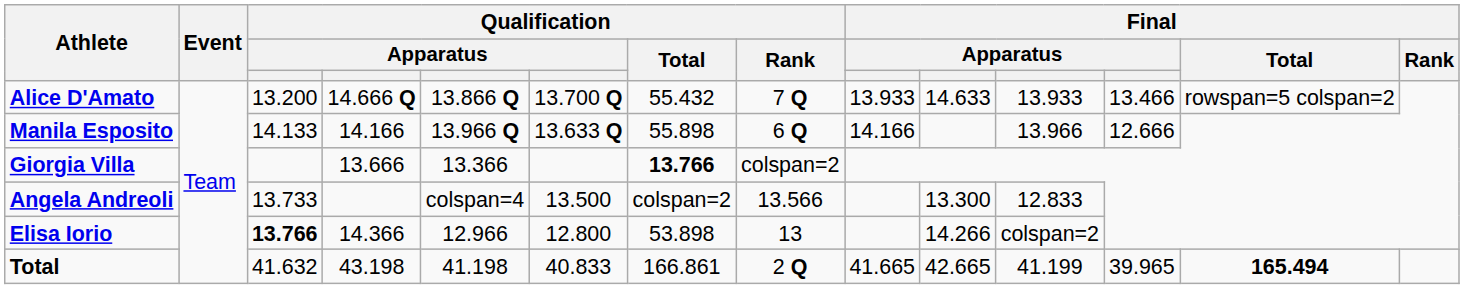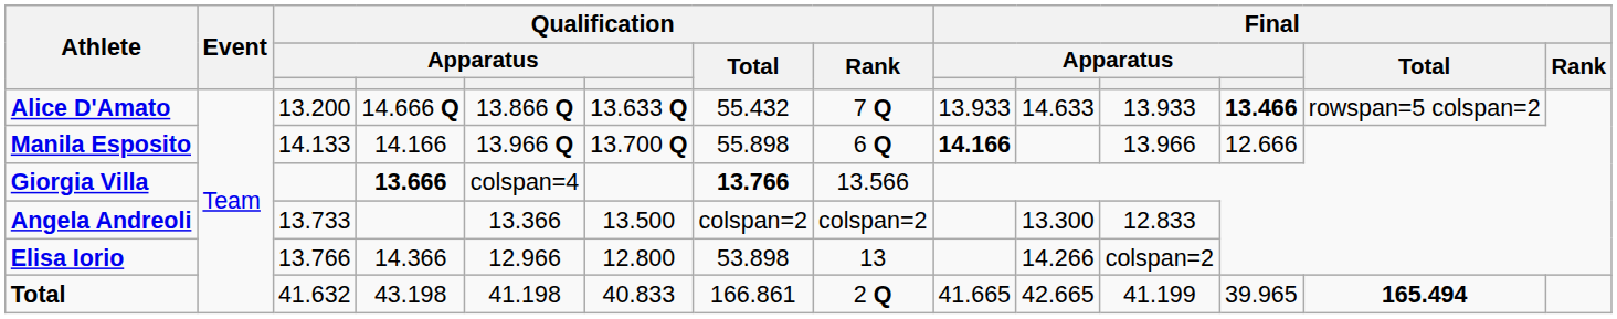Alice D'Amato | column 6: 13.700 Q -> 13.633 Q
Alice D'Amato | column 12: normal -> bold
Manila Esposito | column 6: 13.633 Q -> 13.700 Q
Manila Esposito | column 9: normal -> bold
Giorgia Villa | column 4: normal -> bold
Giorgia Villa | column 5: 13.366 -> colspan=4
Giorgia Villa | Qualification / Rank: colspan=2 -> 13.566
Angela Andreoli | column 5: colspan=4 -> 13.366
Angela Andreoli | Qualification / Rank: 13.566 -> colspan=2
Elisa Iorio | column 3: bold -> normal
